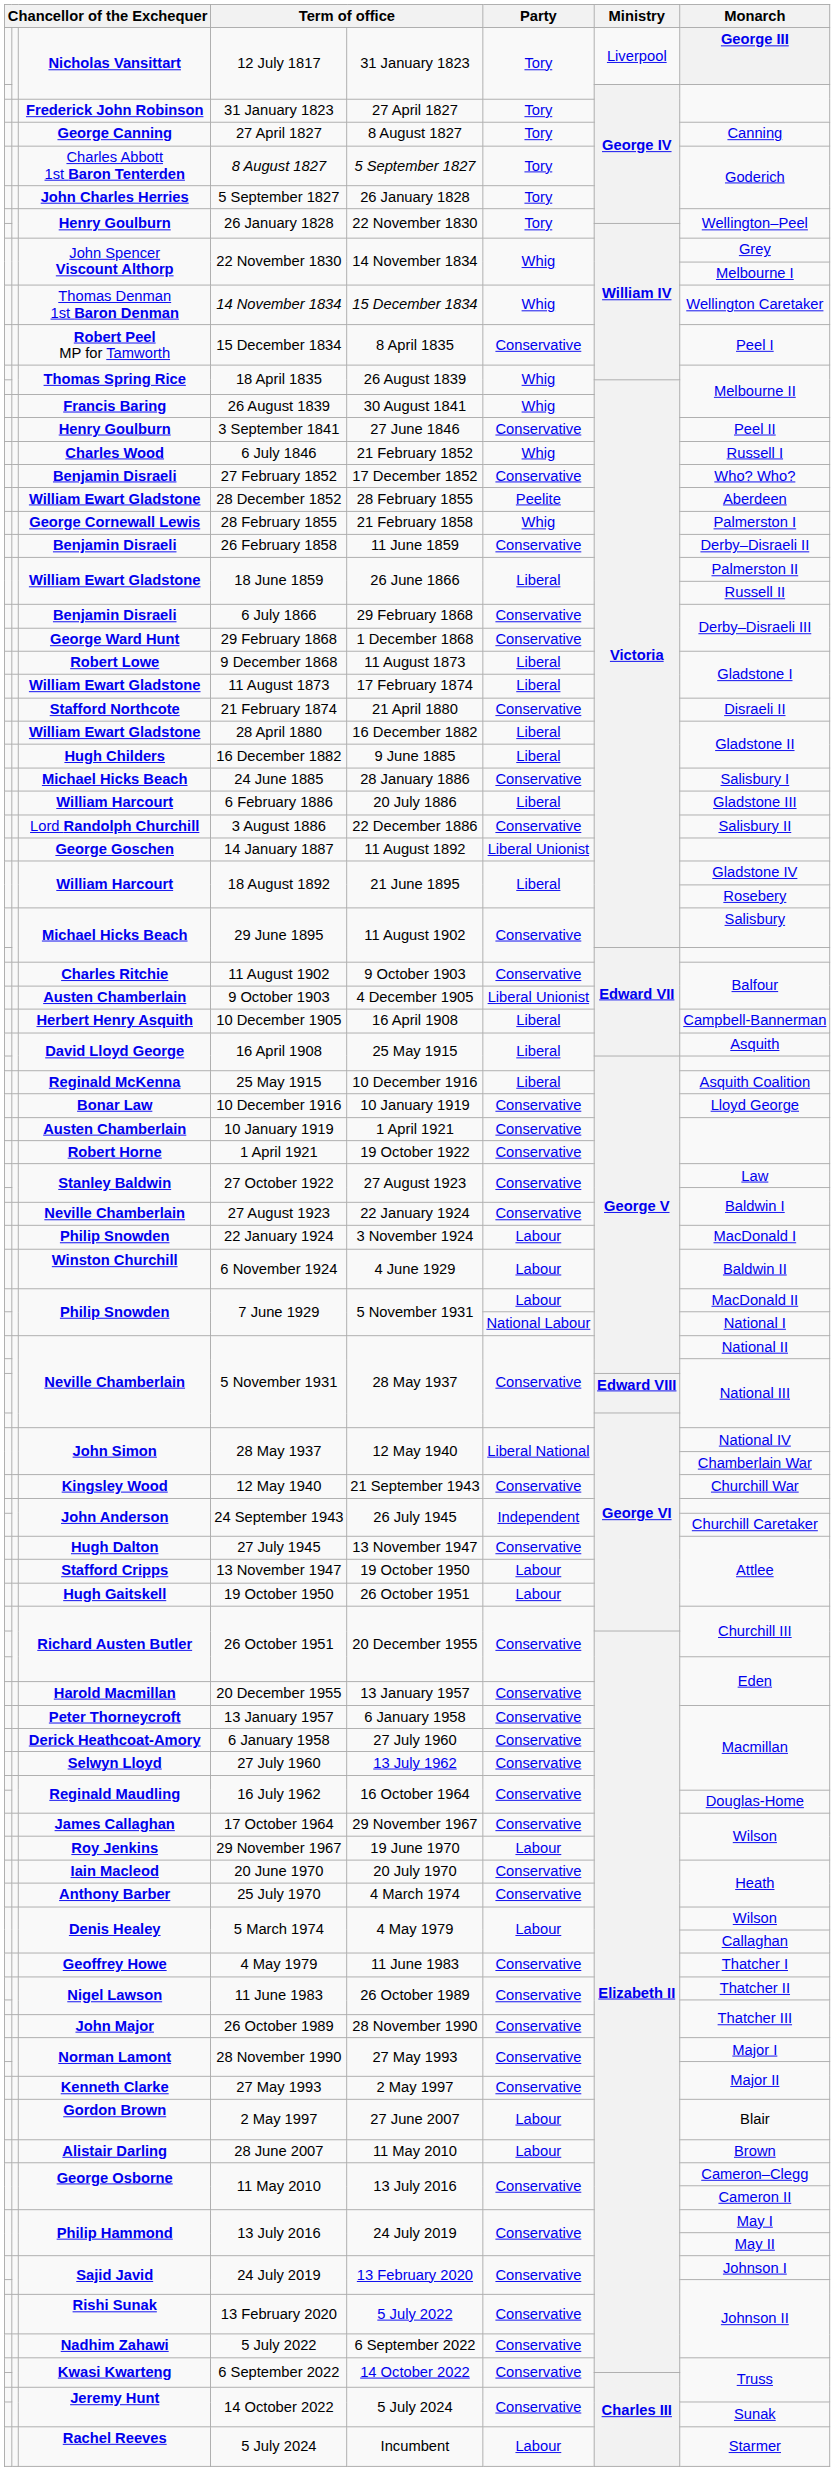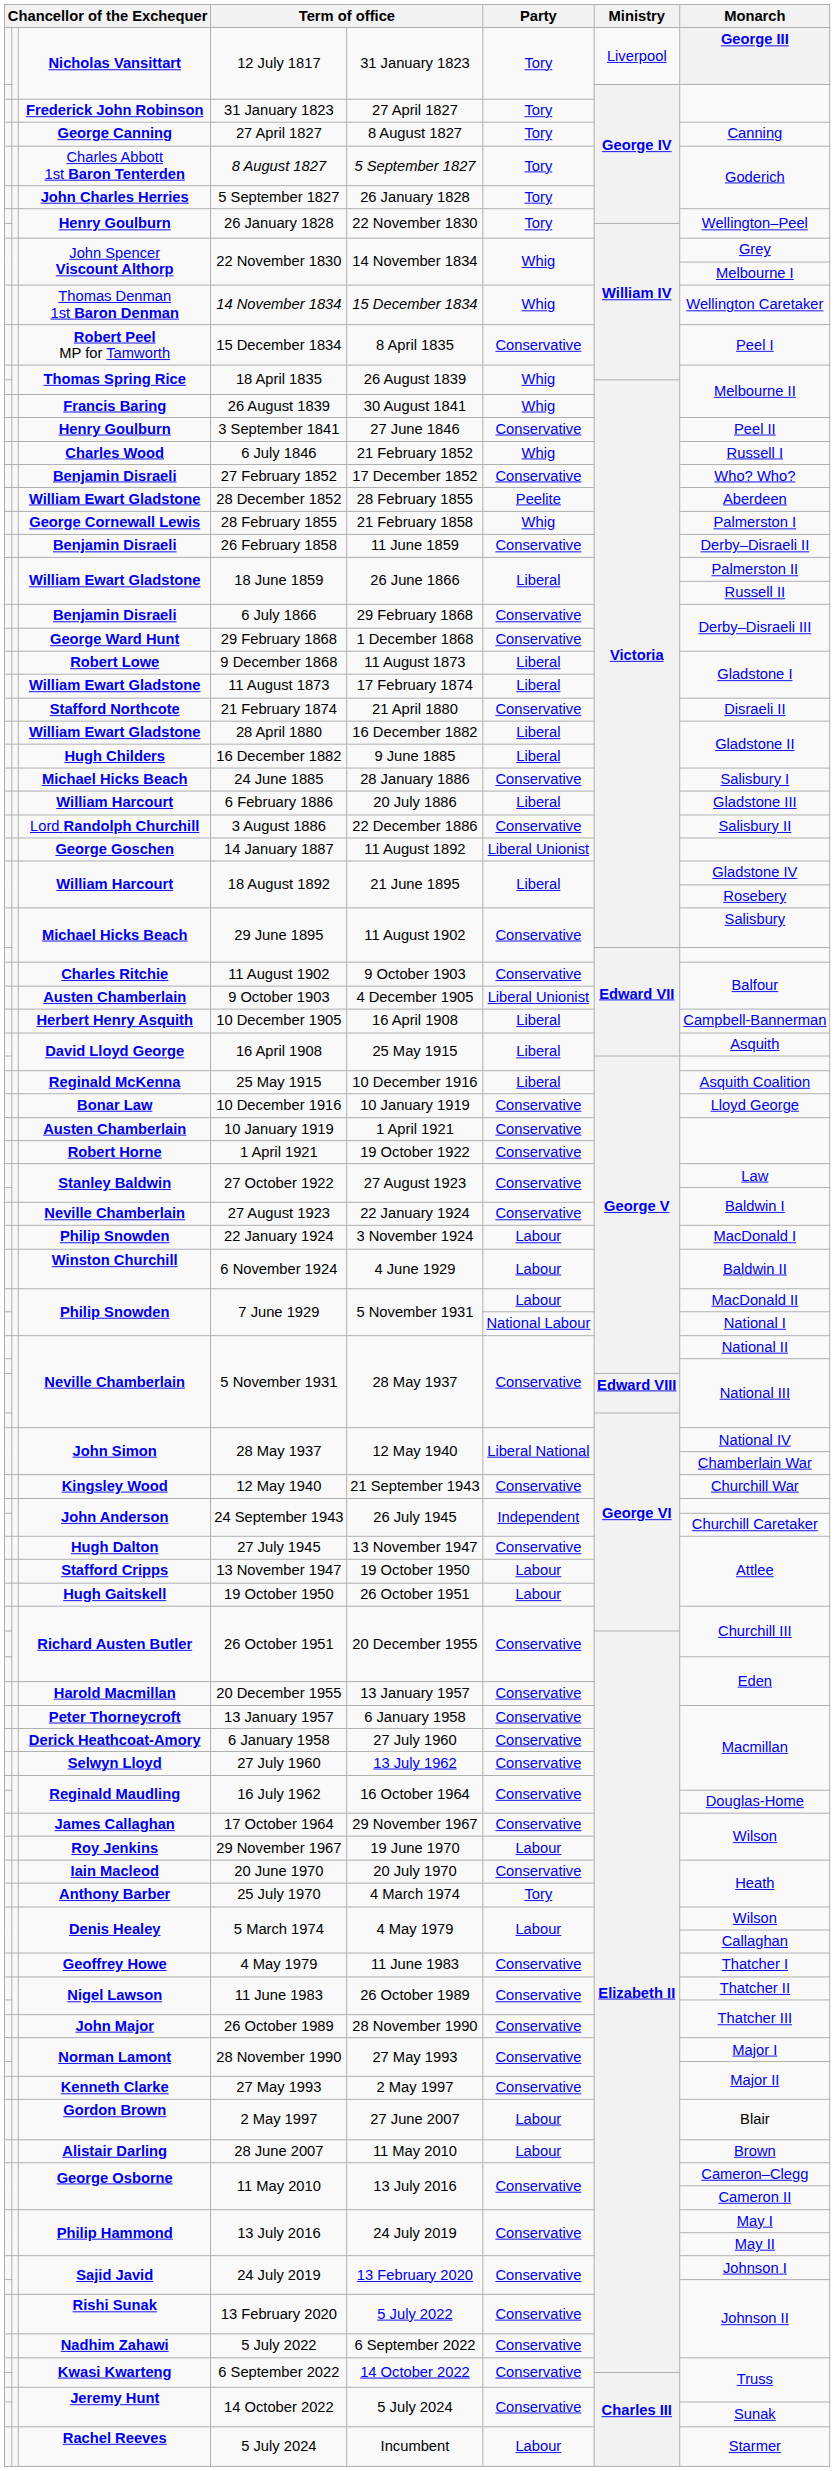25 July 1970 | Party: Conservative -> Tory
